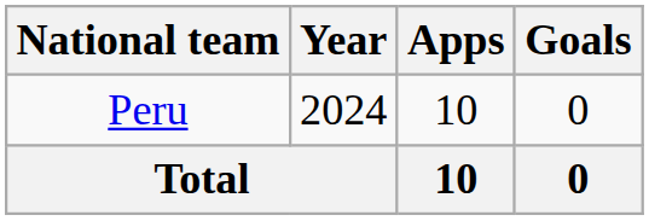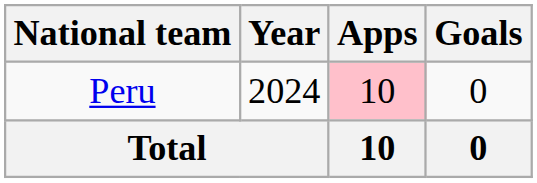Peru | Apps: no background -> pink background
